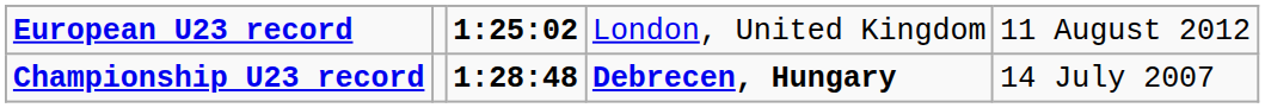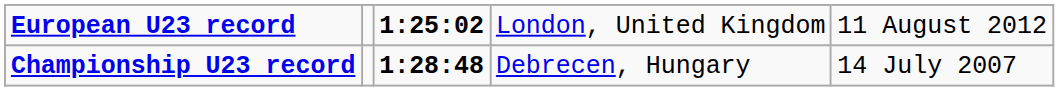Championship U23 record | column 4: bold -> normal
